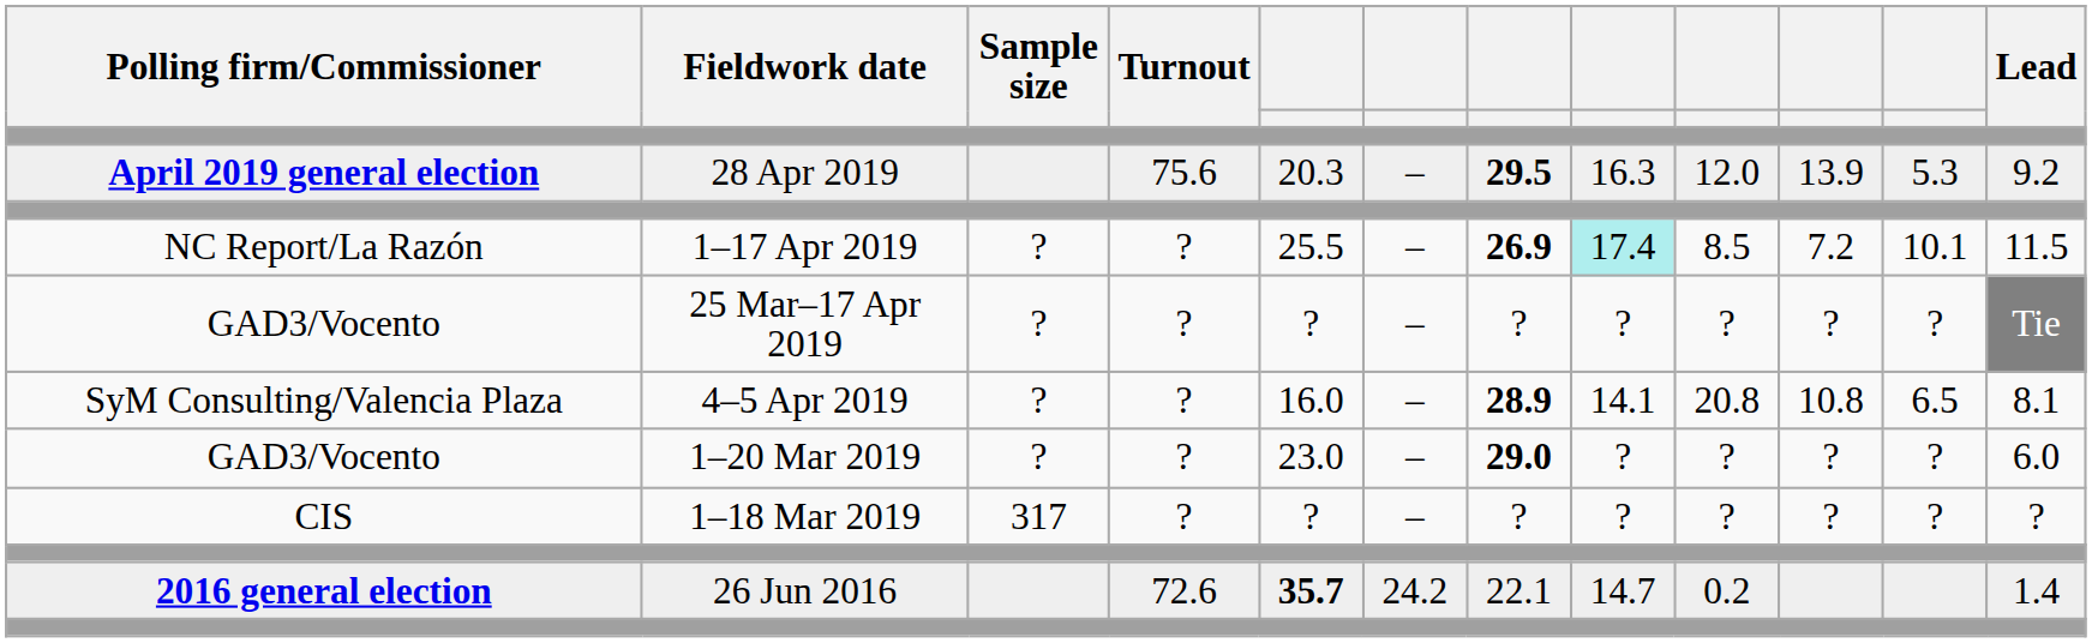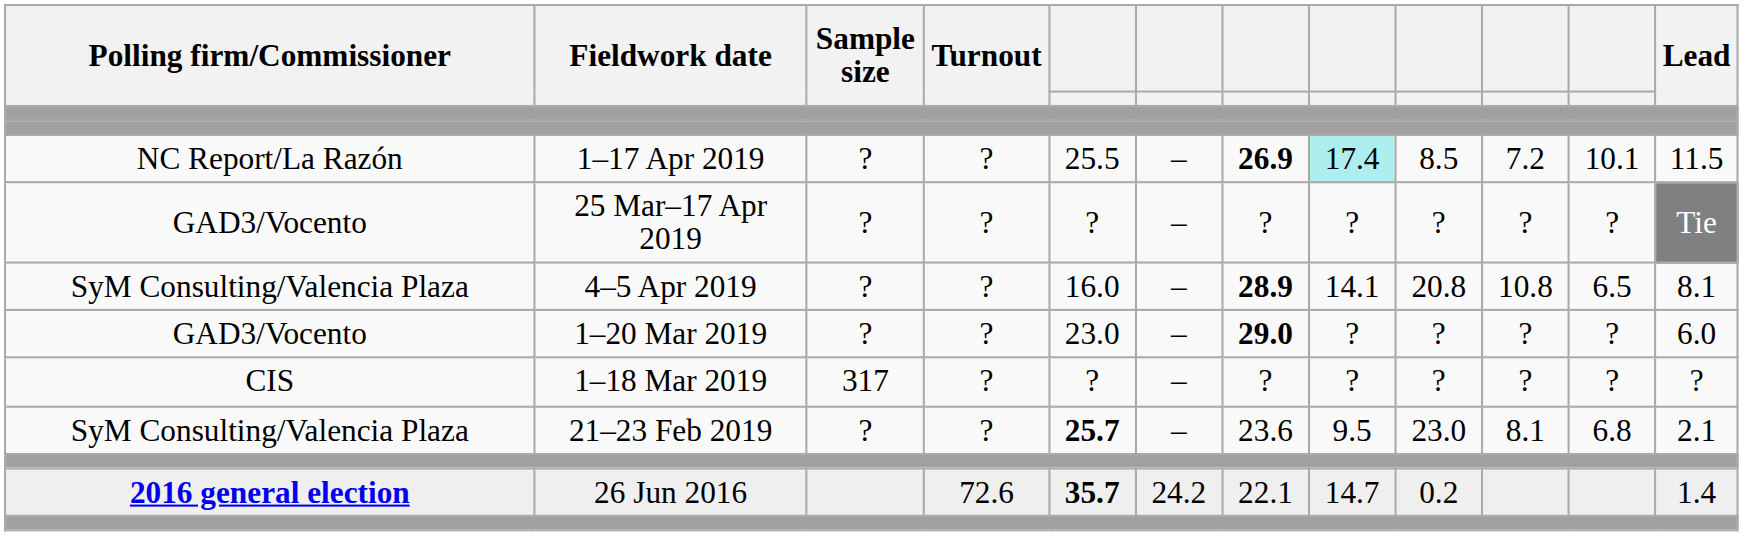- row: April 2019 general election | 28 Apr 2019 | 75.6 | 20.3 | – | 29.5 | 16.3 | 12.0 | 13.9 | 5.3 | 9.2
+ row: SyM Consulting/Valencia Plaza | 21–23 Feb 2019 | ? | ? | 25.7 | – | 23.6 | 9.5 | 23.0 | 8.1 | 6.8 | 2.1
